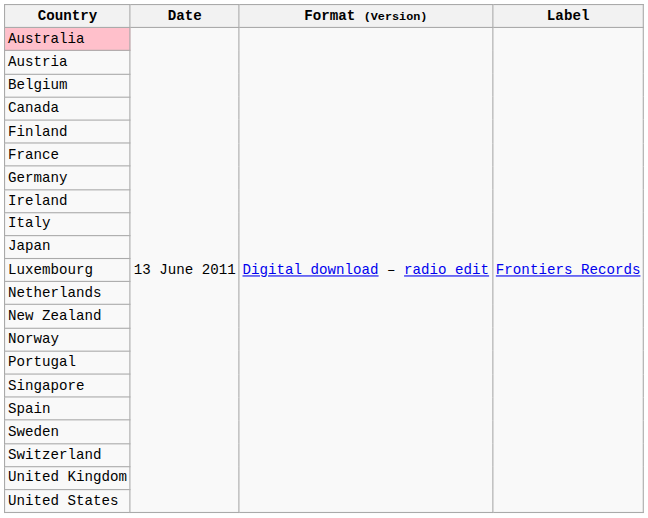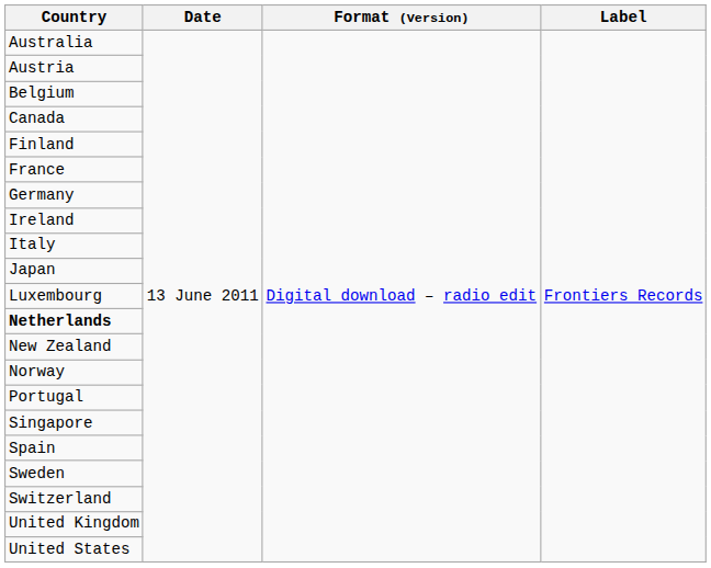Australia | Country: pink background -> no background
Netherlands | Country: normal -> bold
